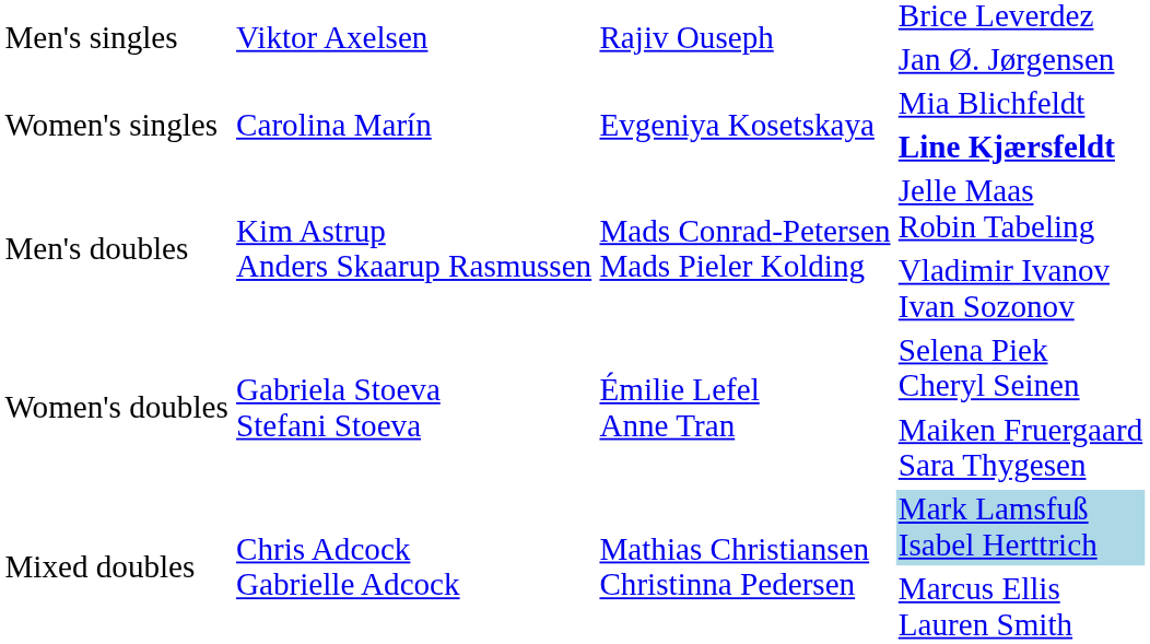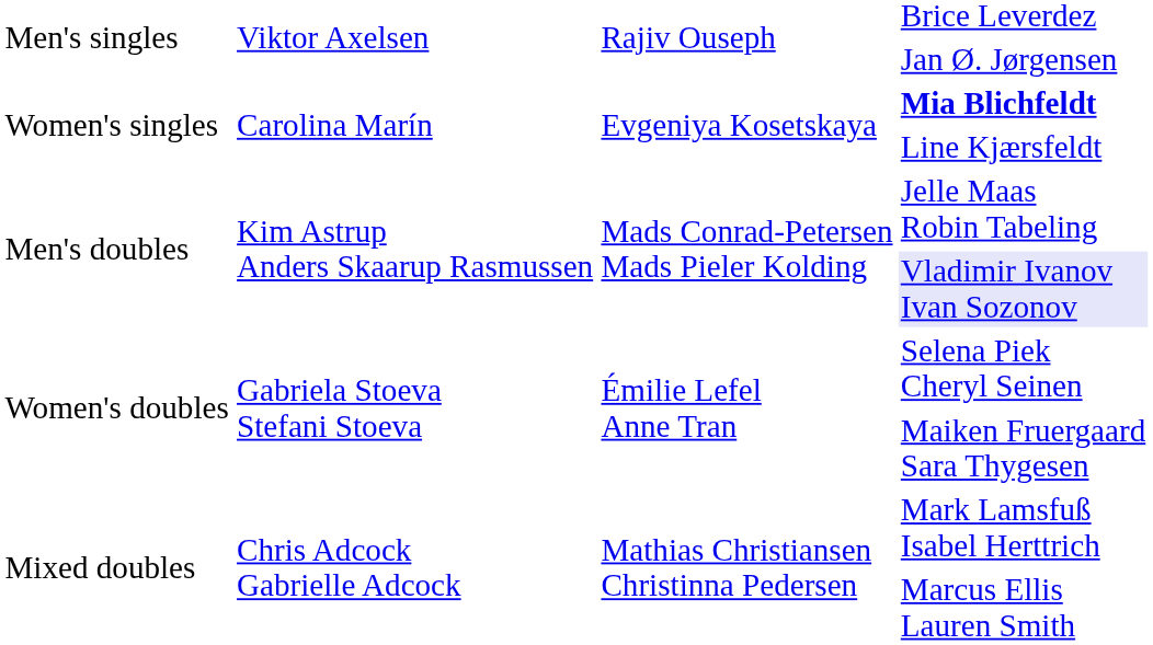Mia Blichfeldt | column 4: normal -> bold
Line Kjærsfeldt | column 4: bold -> normal
Vladimir Ivanov Ivan Sozonov | column 4: no background -> lavender background
Mark Lamsfuß Isabel Herttrich | column 4: lightblue background -> no background
